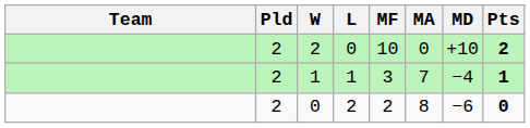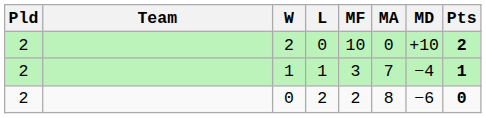columns swapped: Team <-> Pld
